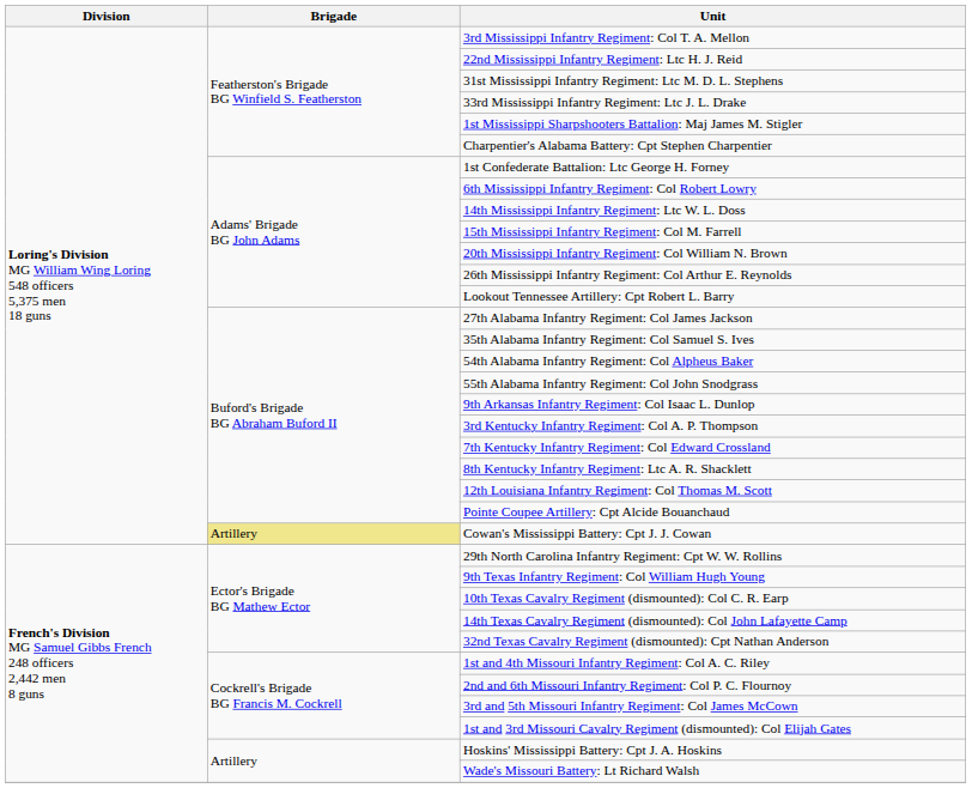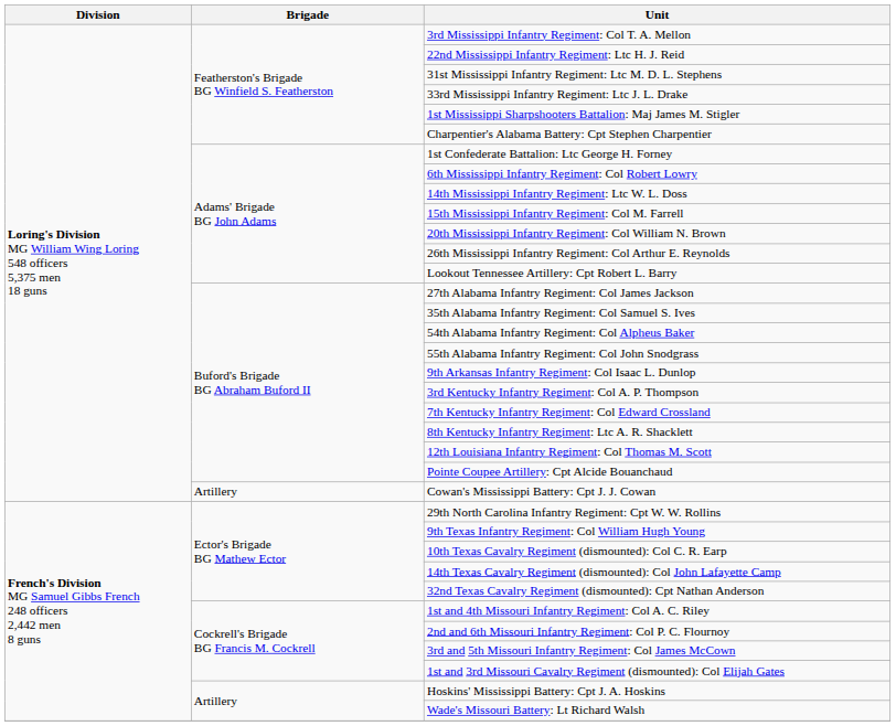Cowan's Mississippi Battery: Cpt J. J. Cowan | Brigade: khaki background -> no background
